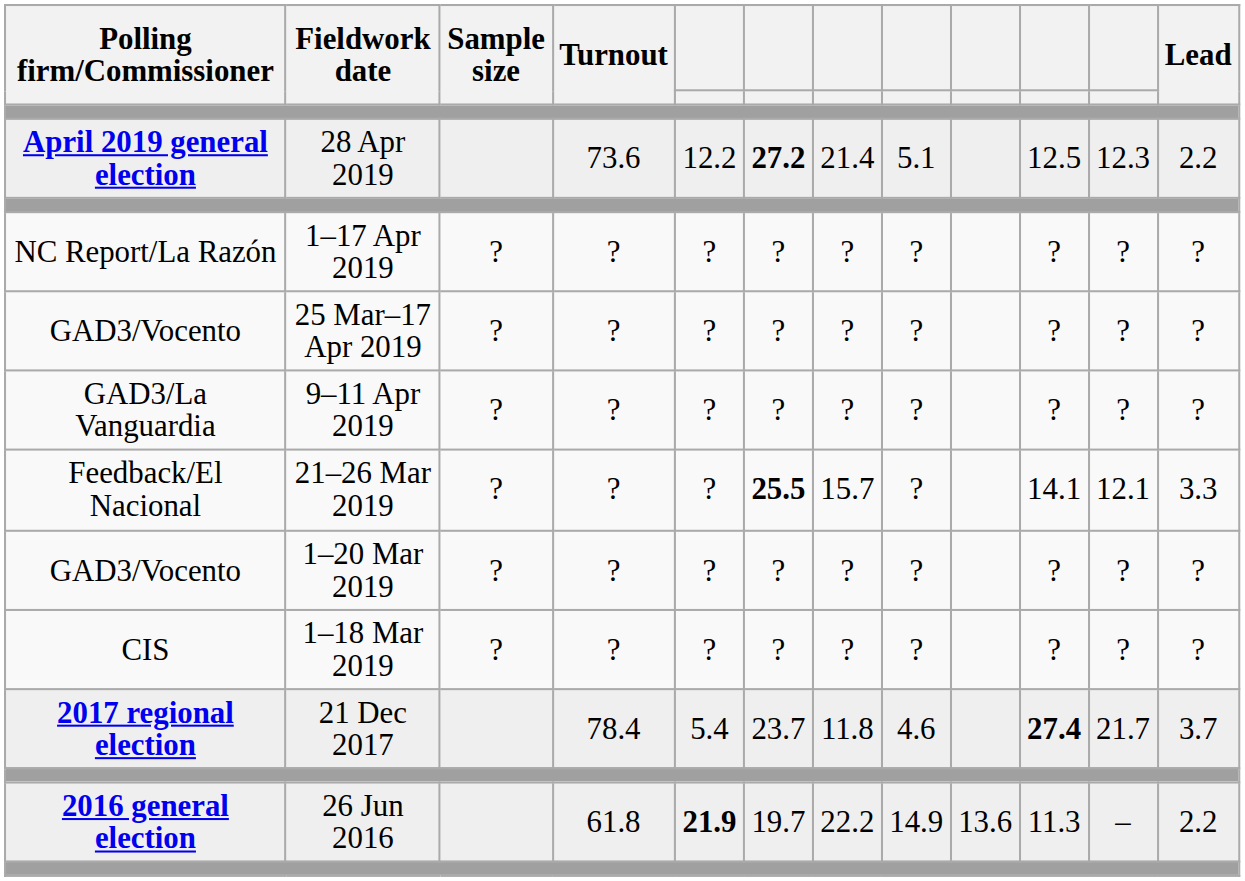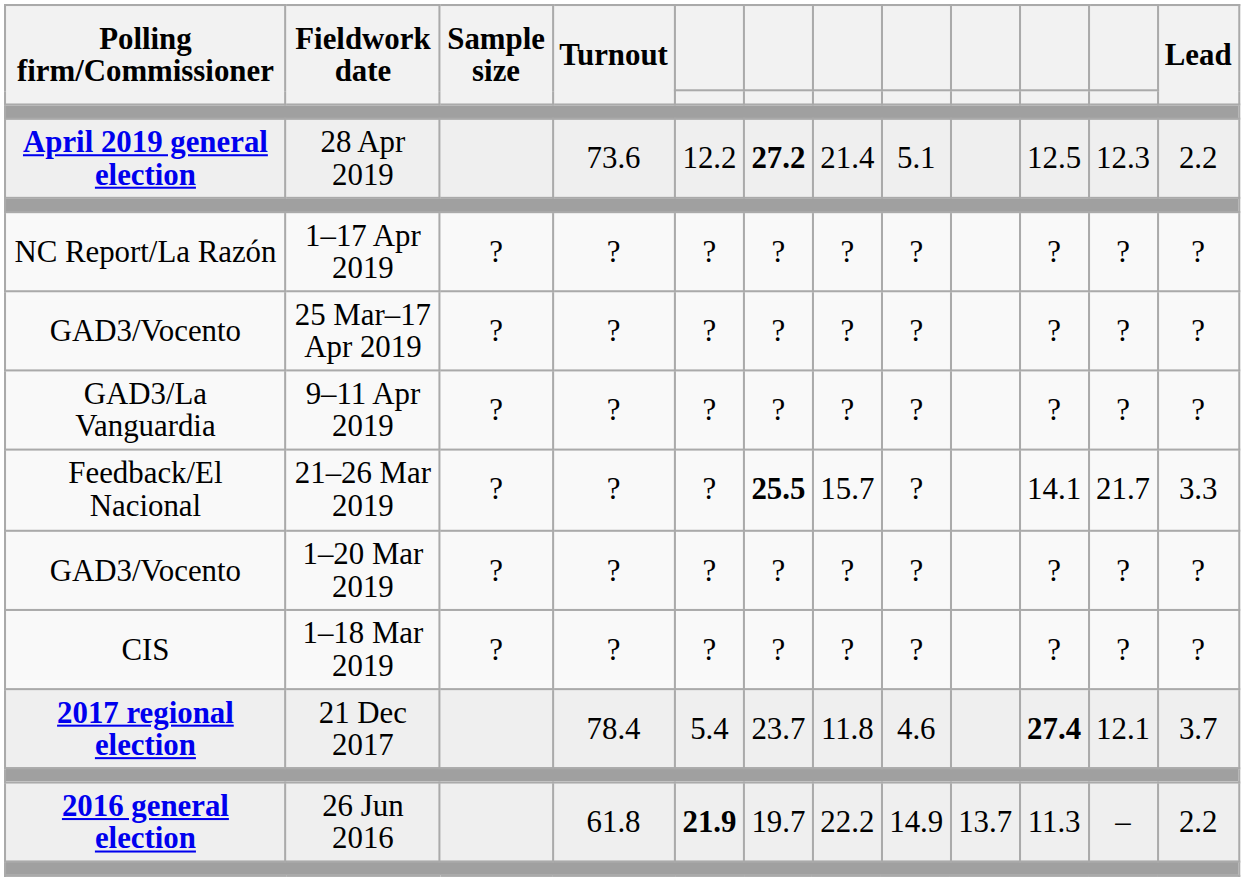21–26 Mar 2019 | column 11: 12.1 -> 21.7
21 Dec 2017 | column 11: 21.7 -> 12.1
26 Jun 2016 | column 9: 13.6 -> 13.7
